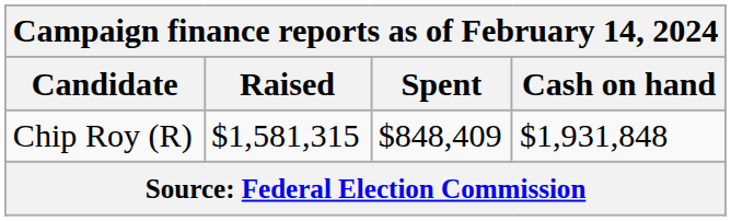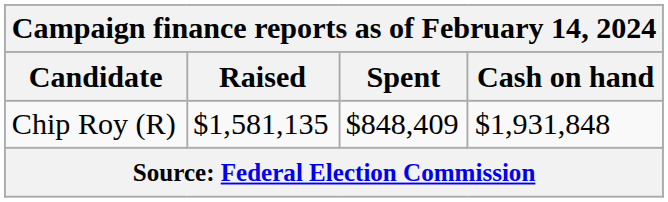Chip Roy (R) | Raised: $1,581,315 -> $1,581,135
